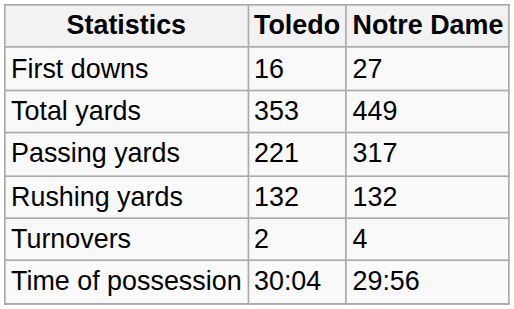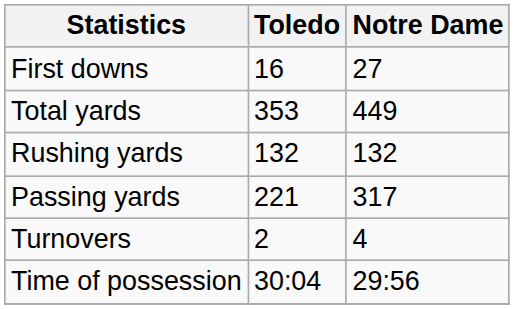rows swapped: Rushing yards <-> Passing yards
